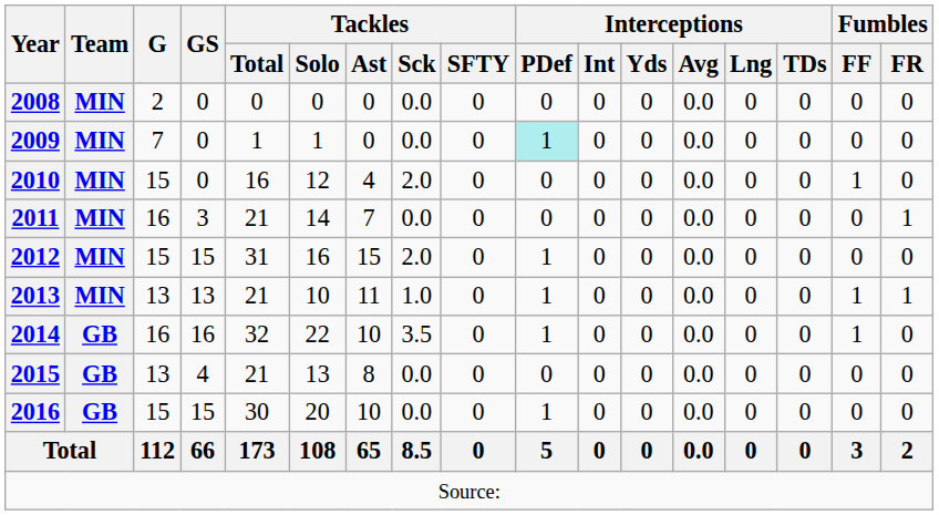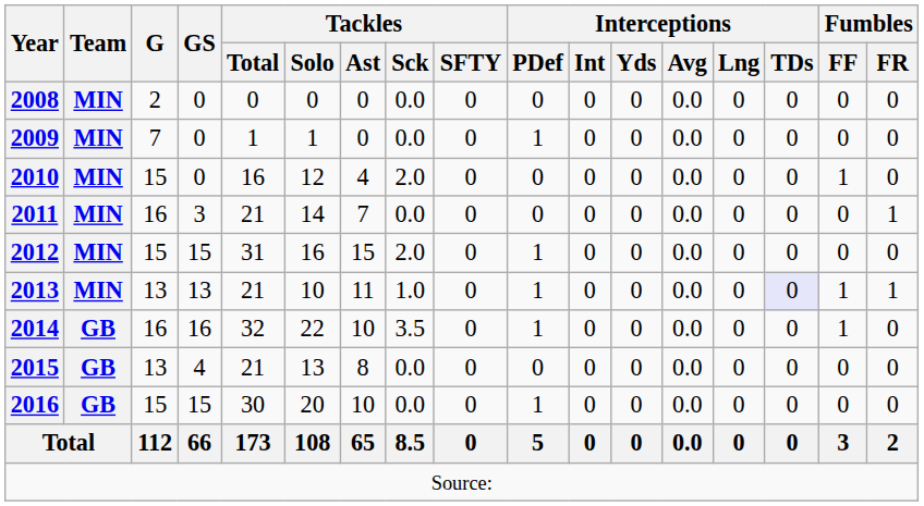2009 | Interceptions / PDef: paleturquoise background -> no background
2013 | Interceptions / TDs: no background -> lavender background
